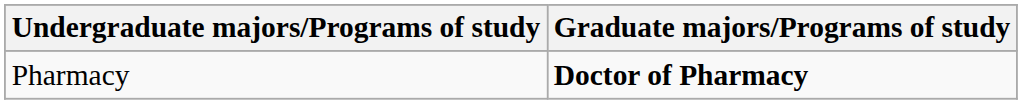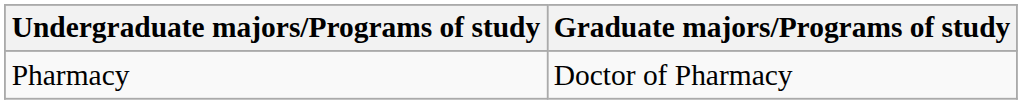Pharmacy | Graduate majors/Programs of study: bold -> normal
